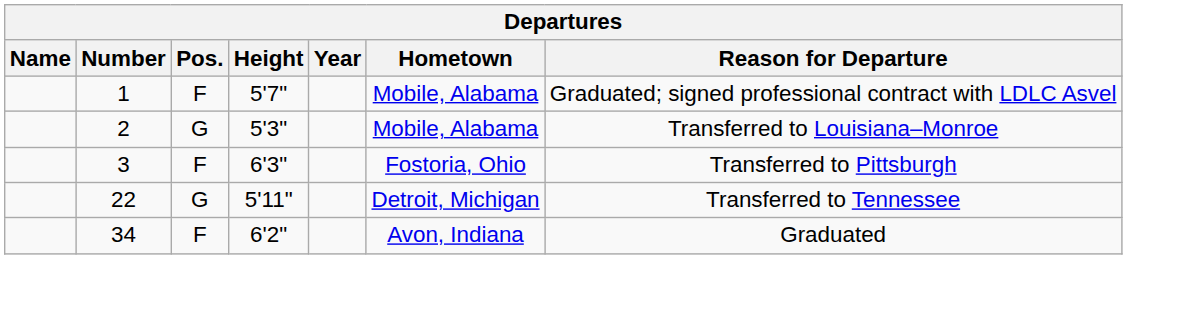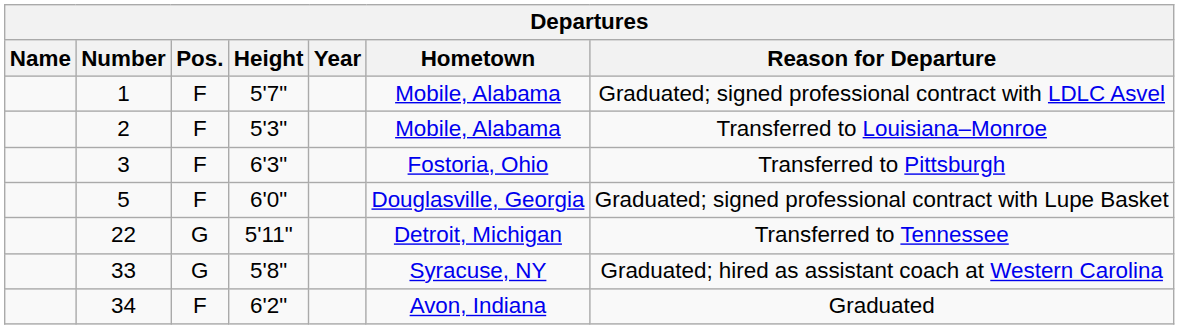2 | Pos.: G -> F
+ row: 5 | F | 6'0" | Douglasville, Georgia | Graduated; signed professional contract with Lupe Basket
+ row: 33 | G | 5'8" | Syracuse, NY | Graduated; hired as assistant coach at Western Carolina
